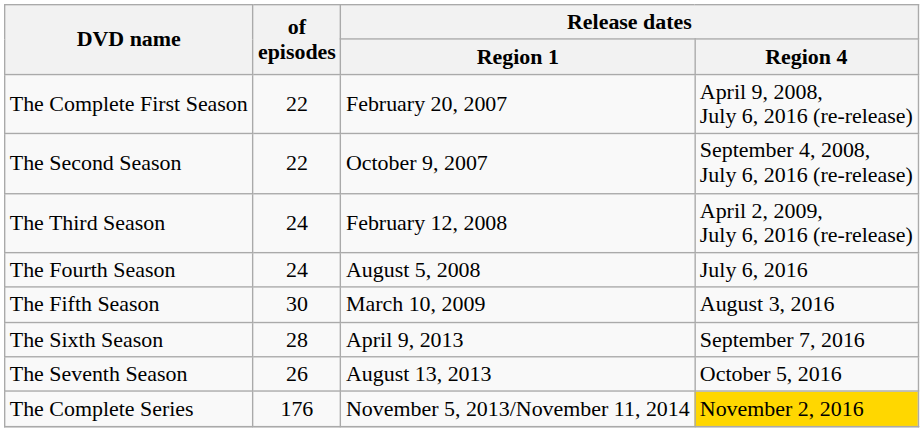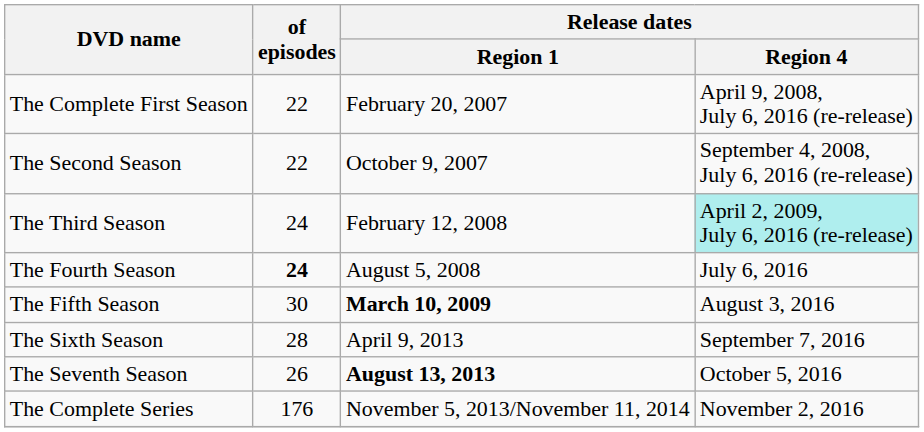The Third Season | Release dates / Region 4: no background -> paleturquoise background
The Fourth Season | of episodes: normal -> bold
The Fifth Season | Release dates / Region 1: normal -> bold
The Seventh Season | Release dates / Region 1: normal -> bold
The Complete Series | Release dates / Region 4: gold background -> no background
